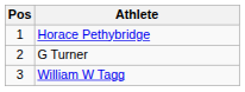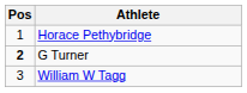G Turner | Pos: normal -> bold
